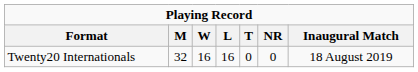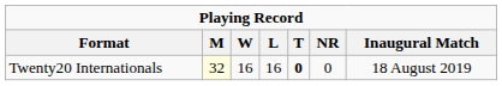Twenty20 Internationals | M: no background -> lightyellow background
Twenty20 Internationals | T: normal -> bold
